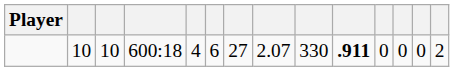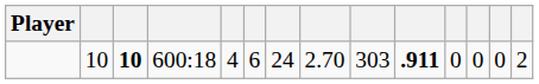row 2 | column 3: normal -> bold
row 2 | column 7: 27 -> 24
row 2 | column 8: 2.07 -> 2.70
row 2 | column 9: 330 -> 303
